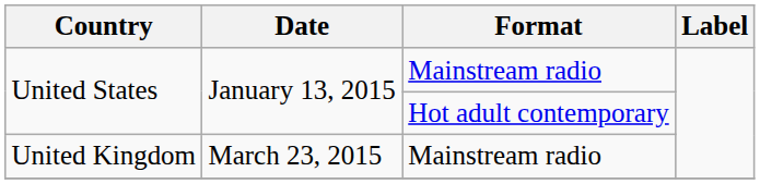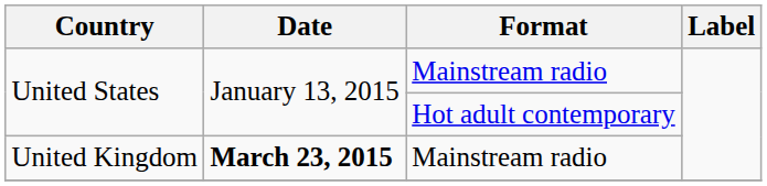United Kingdom | Date: normal -> bold
